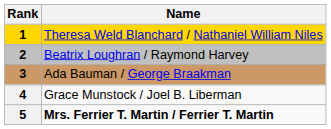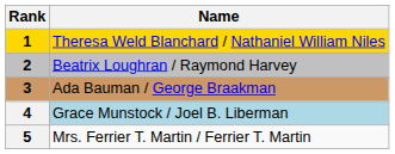Grace Munstock / Joel B. Liberman | Name: no background -> lightblue background
Mrs. Ferrier T. Martin / Ferrier T. Martin | Name: bold -> normal
